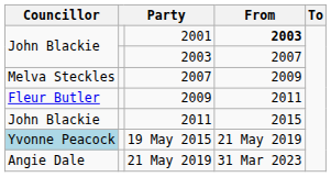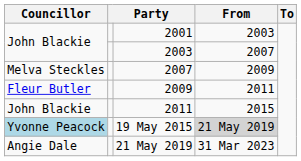2001 | From: bold -> normal
19 May 2015 | From: no background -> lightgrey background
